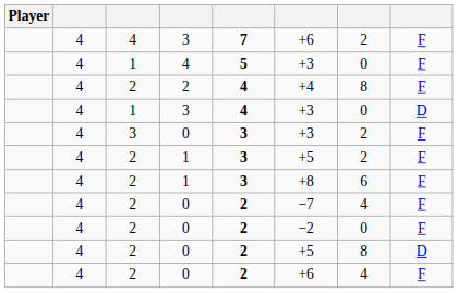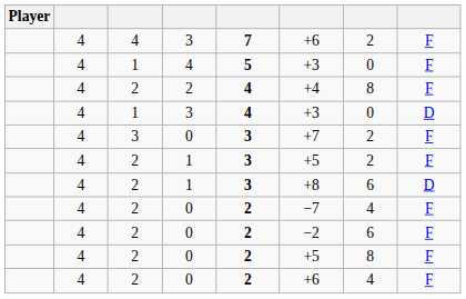row 6 | column 6: +3 -> +7
row 8 | column 8: F -> D
row 10 | column 7: 0 -> 6
row 11 | column 8: D -> F
